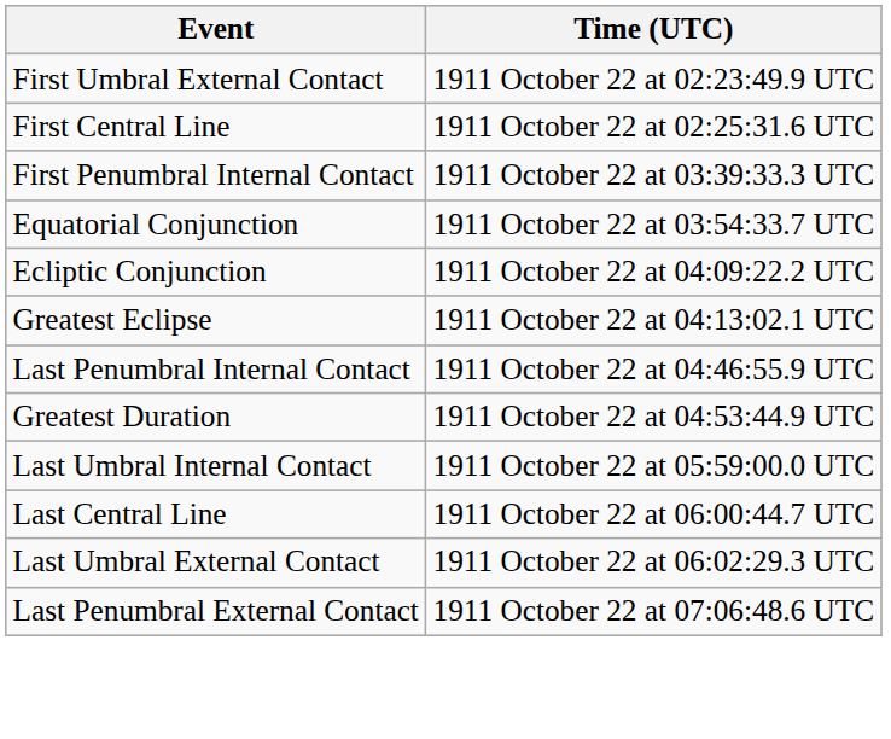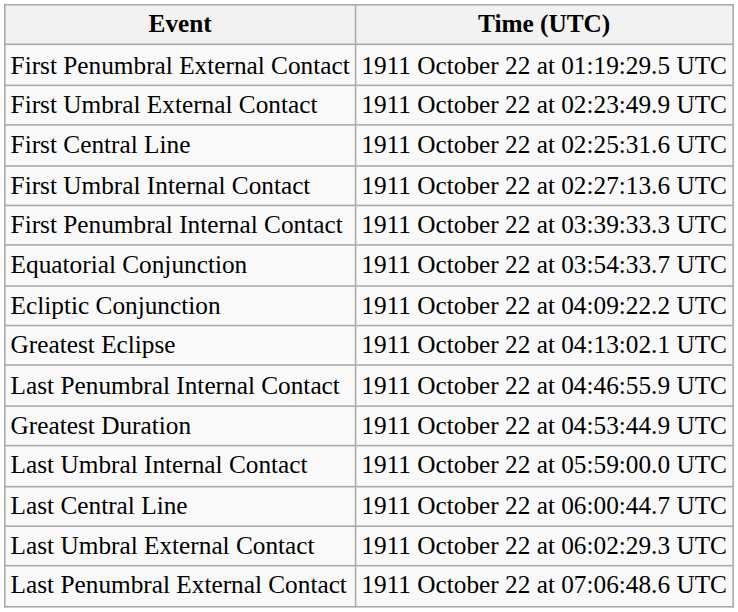+ row: First Penumbral External Contact | 1911 October 22 at 01:19:29.5 UTC
+ row: First Umbral Internal Contact | 1911 October 22 at 02:27:13.6 UTC
